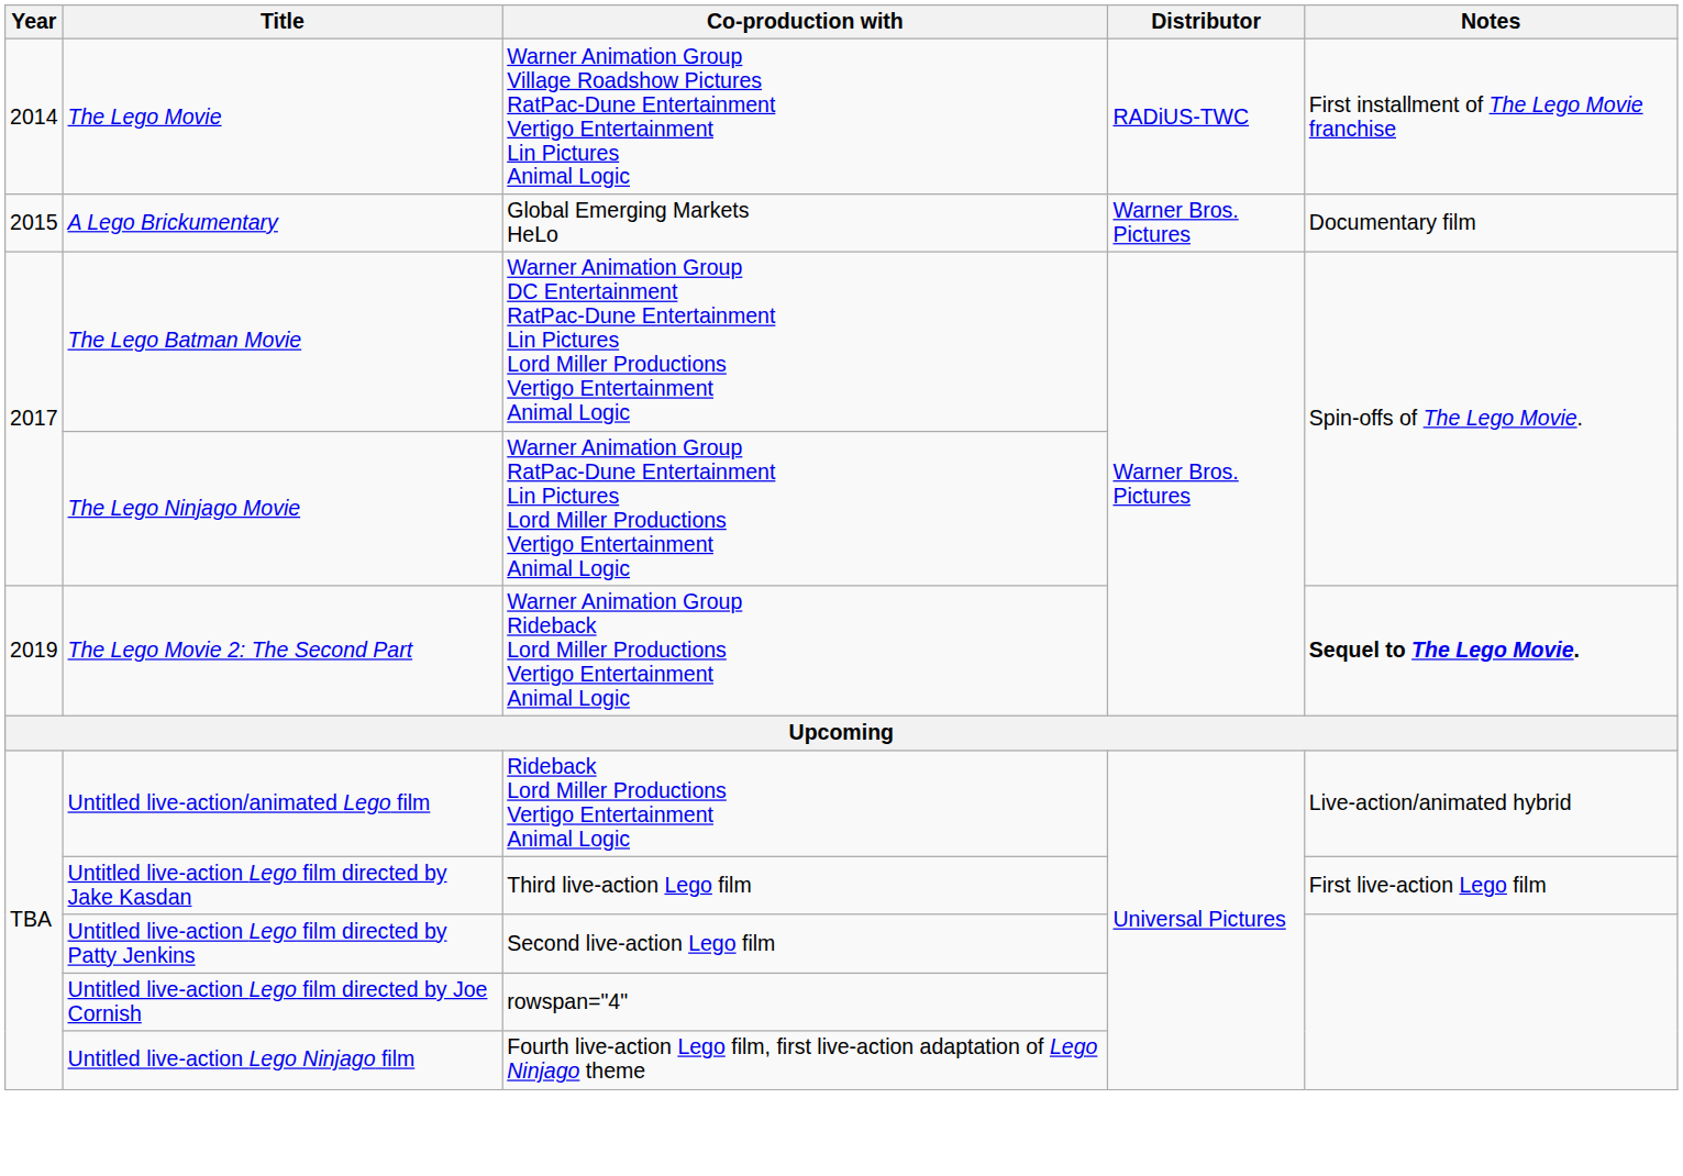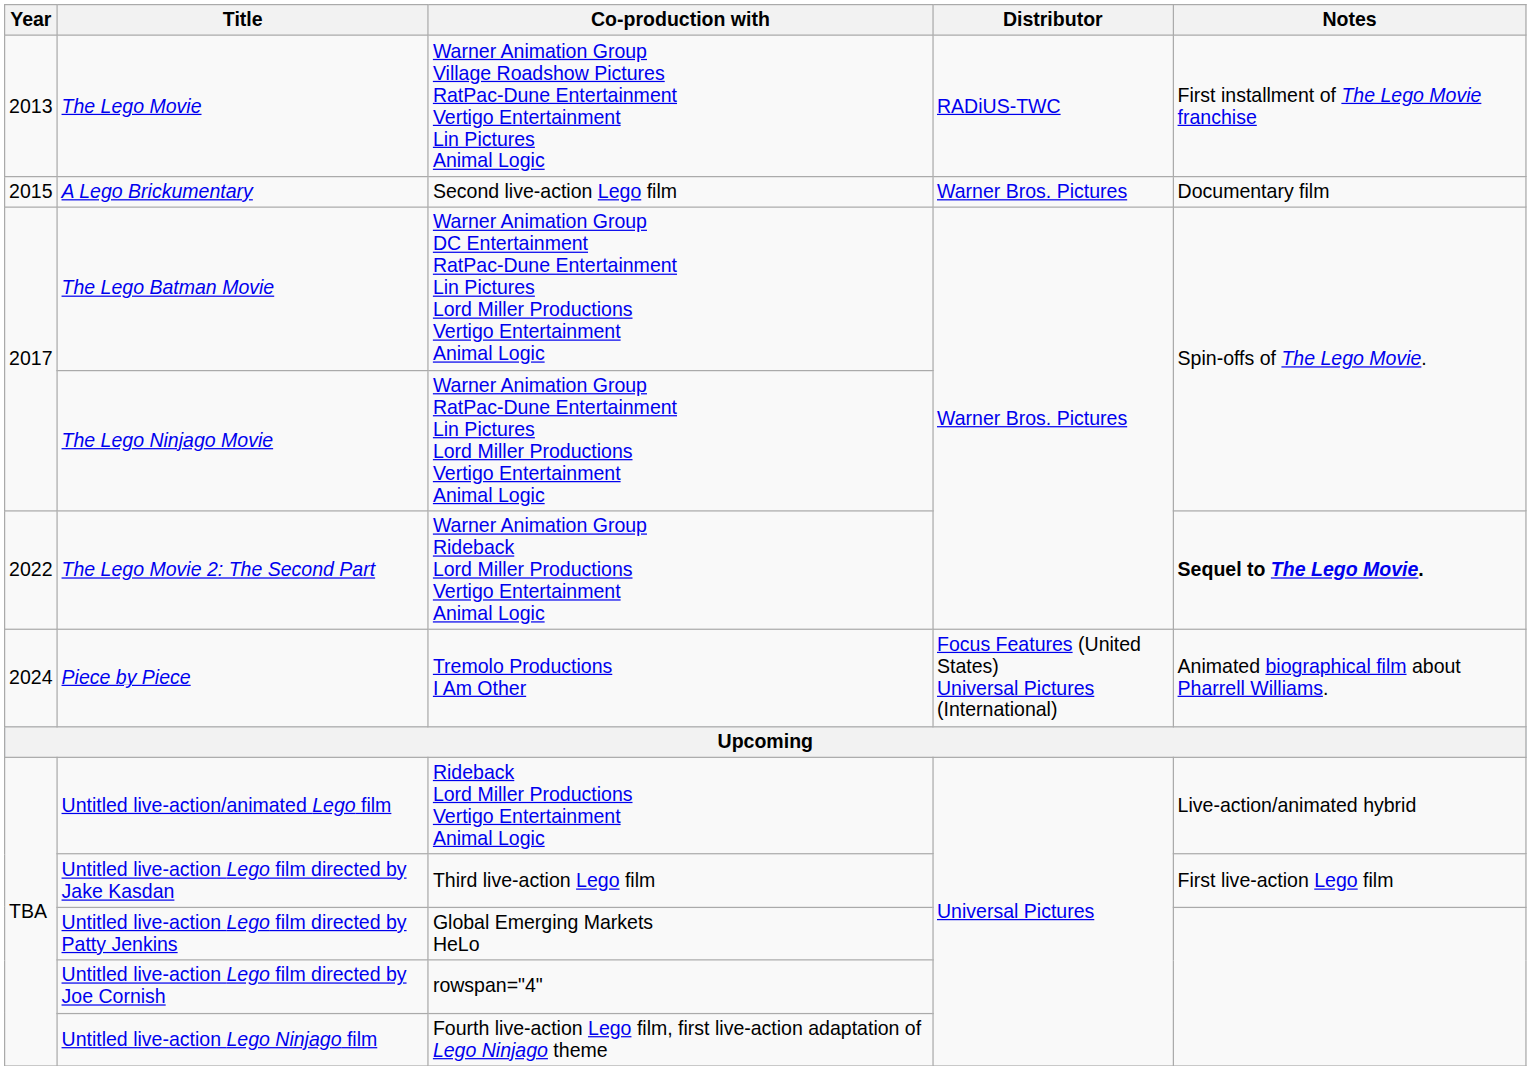The Lego Movie | Year: 2014 -> 2013
A Lego Brickumentary | Co-production with: Global Emerging Markets HeLo -> Second live-action Lego film
The Lego Movie 2: The Second Part | Year: 2019 -> 2022
+ row: 2024 | Piece by Piece | Tremolo Productions I Am Other | Focus Features (United States) Universal Pictures (International) | Animated biographical film about Pharrell Williams.
Untitled live-action Lego film directed by Patty Jenkins | Co-production with: Second live-action Lego film -> Global Emerging Markets HeLo
